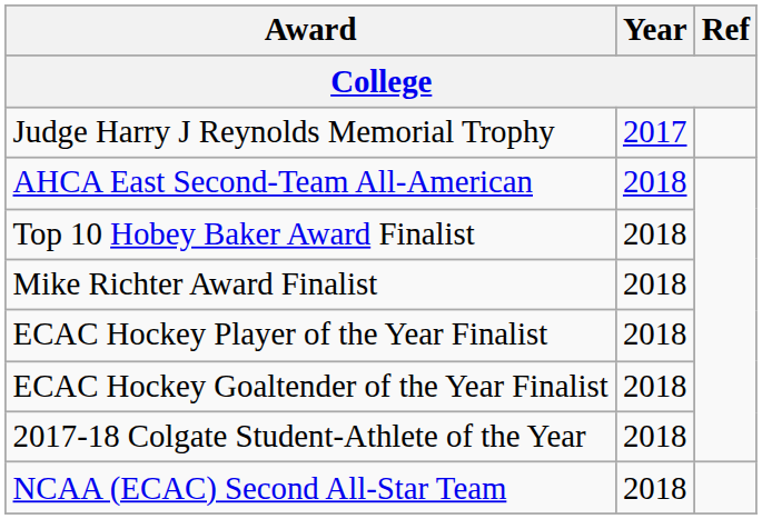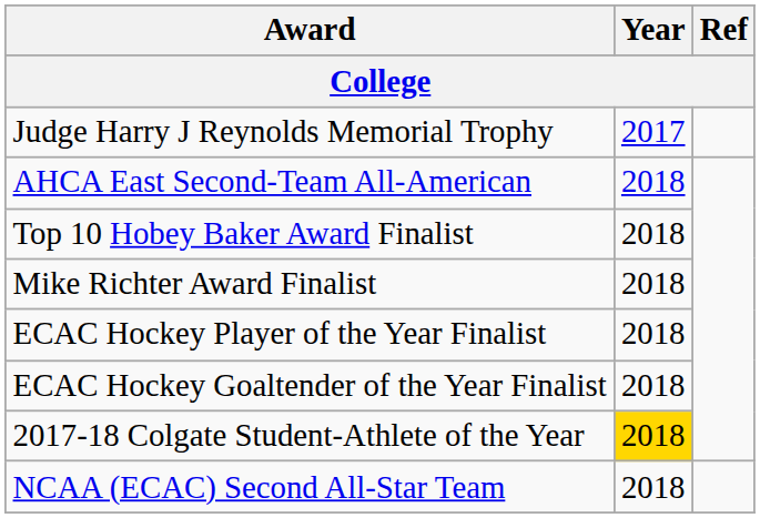2017-18 Colgate Student-Athlete of the Year | Year: no background -> gold background
